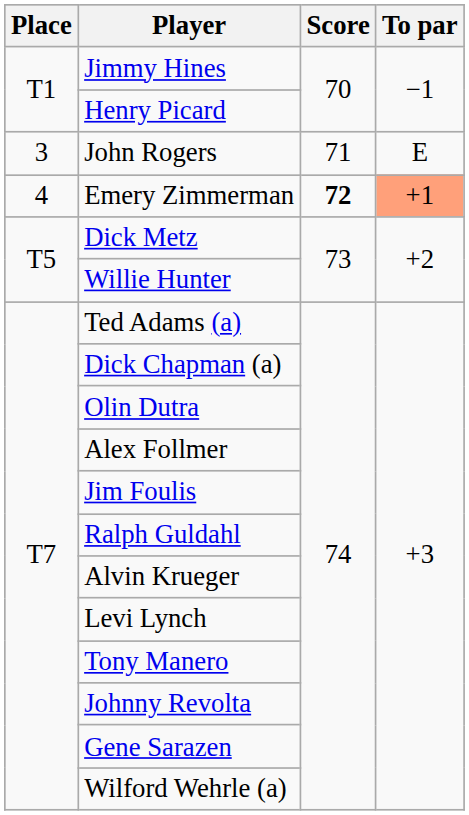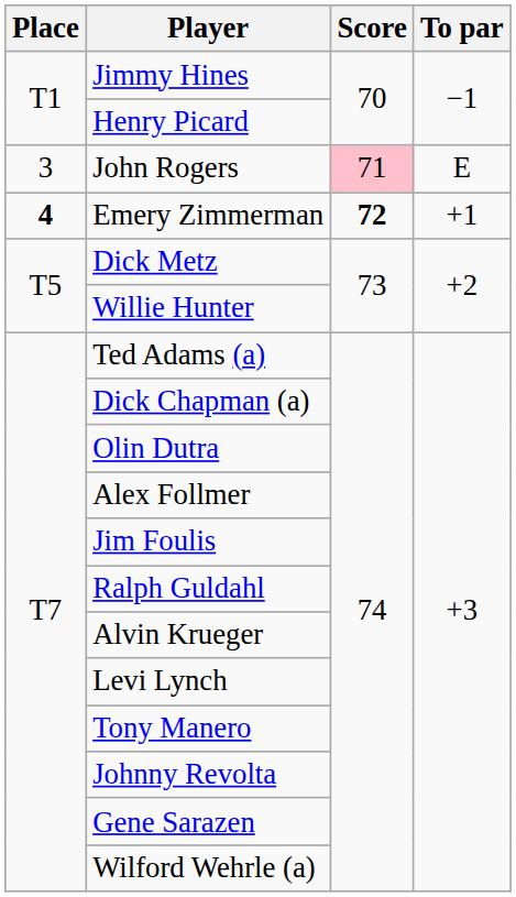John Rogers | Score: no background -> pink background
Emery Zimmerman | Place: normal -> bold
Emery Zimmerman | To par: lightsalmon background -> no background
